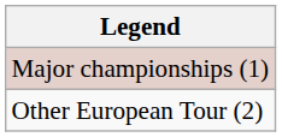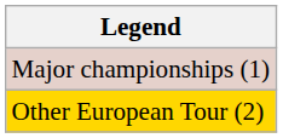row 3 | column 1: no background -> gold background
